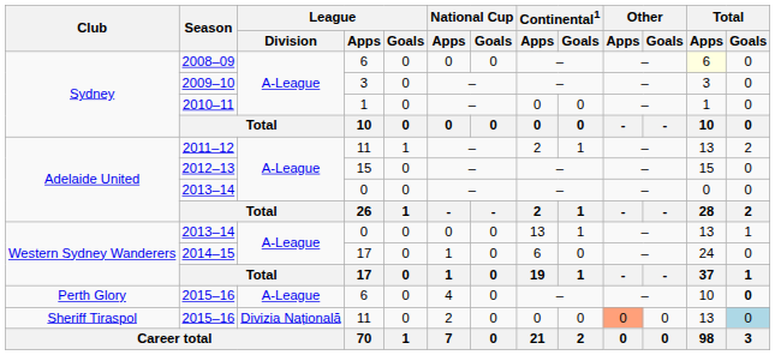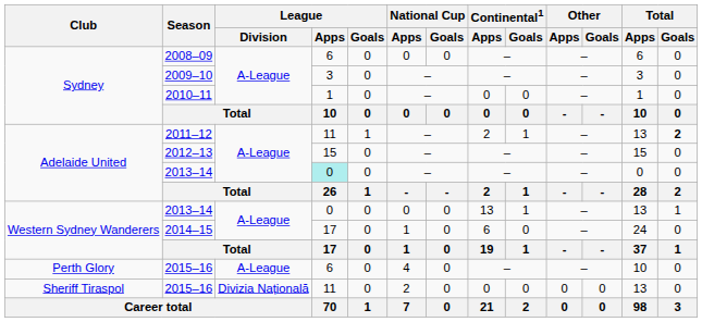2008–09 | Total / Apps: lightyellow background -> no background
2011–12 | Total / Goals: normal -> bold
Adelaide United / 2013–14 | League / Apps: no background -> paleturquoise background
Perth Glory / 2015–16 | Total / Goals: bold -> normal
Sheriff Tiraspol / 2015–16 | Other / Apps: lightsalmon background -> no background
Sheriff Tiraspol / 2015–16 | Total / Goals: lightblue background -> no background
